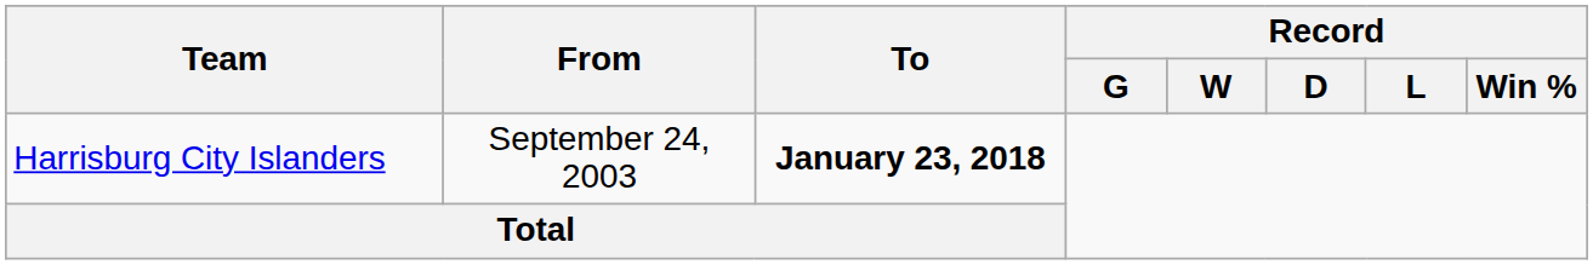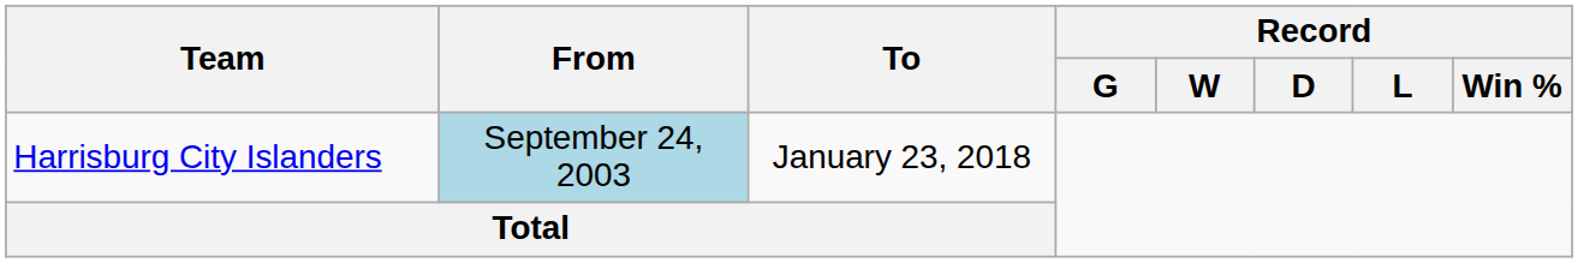Harrisburg City Islanders | From: no background -> lightblue background
Harrisburg City Islanders | To: bold -> normal
